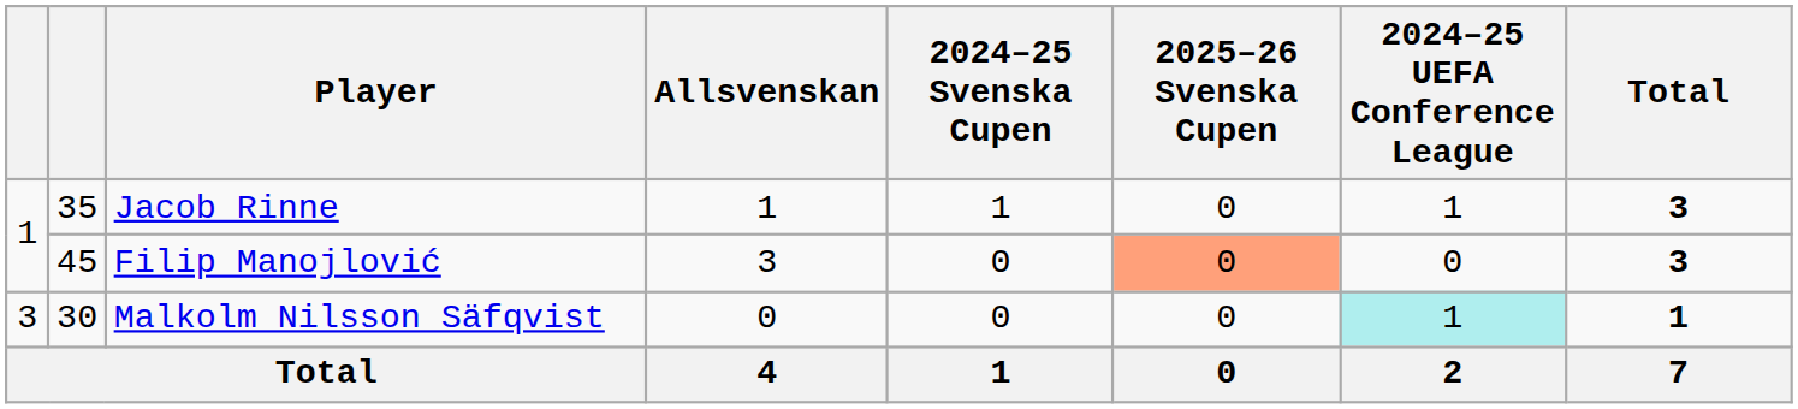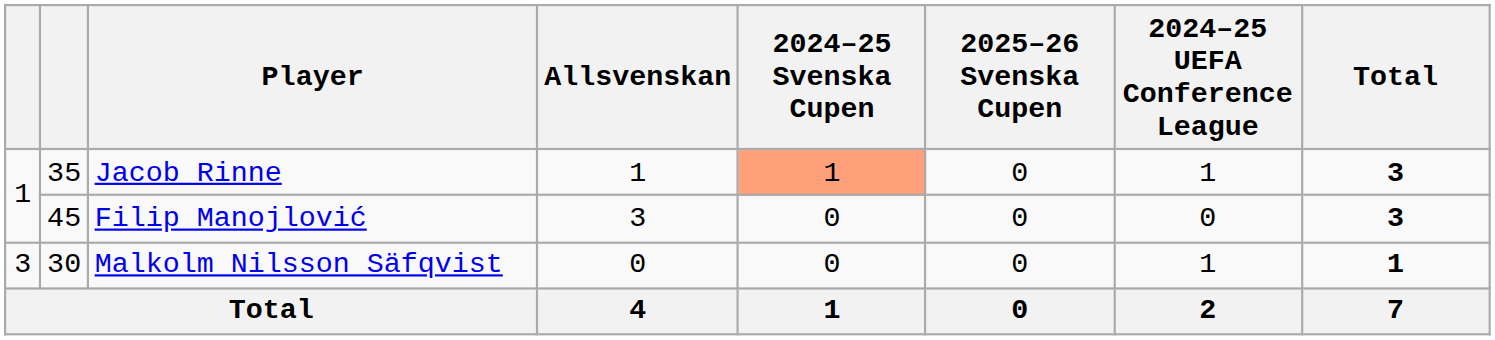Jacob Rinne | 2024–25 Svenska Cupen: no background -> lightsalmon background
Filip Manojlović | 2025–26 Svenska Cupen: lightsalmon background -> no background
Malkolm Nilsson Säfqvist | 2024–25 UEFA Conference League: paleturquoise background -> no background
